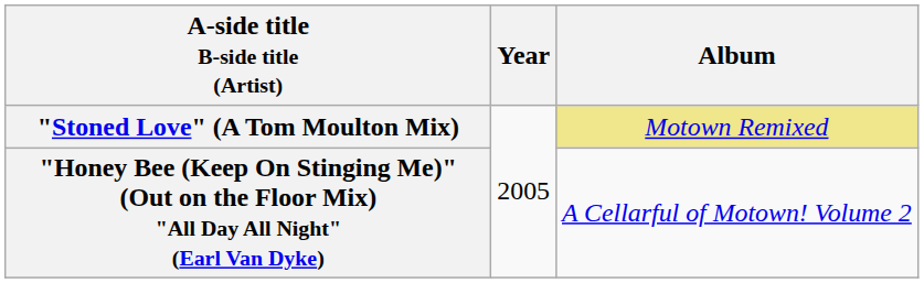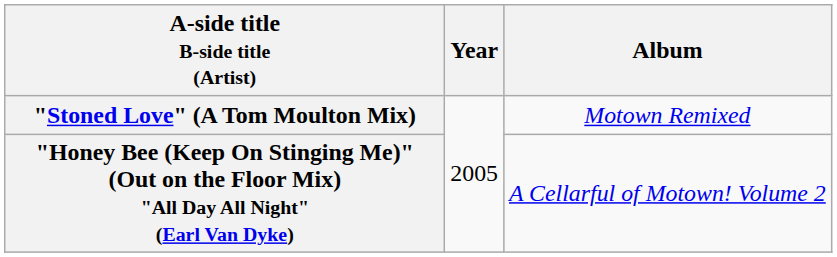"Stoned Love" (A Tom Moulton Mix) | Album: khaki background -> no background
